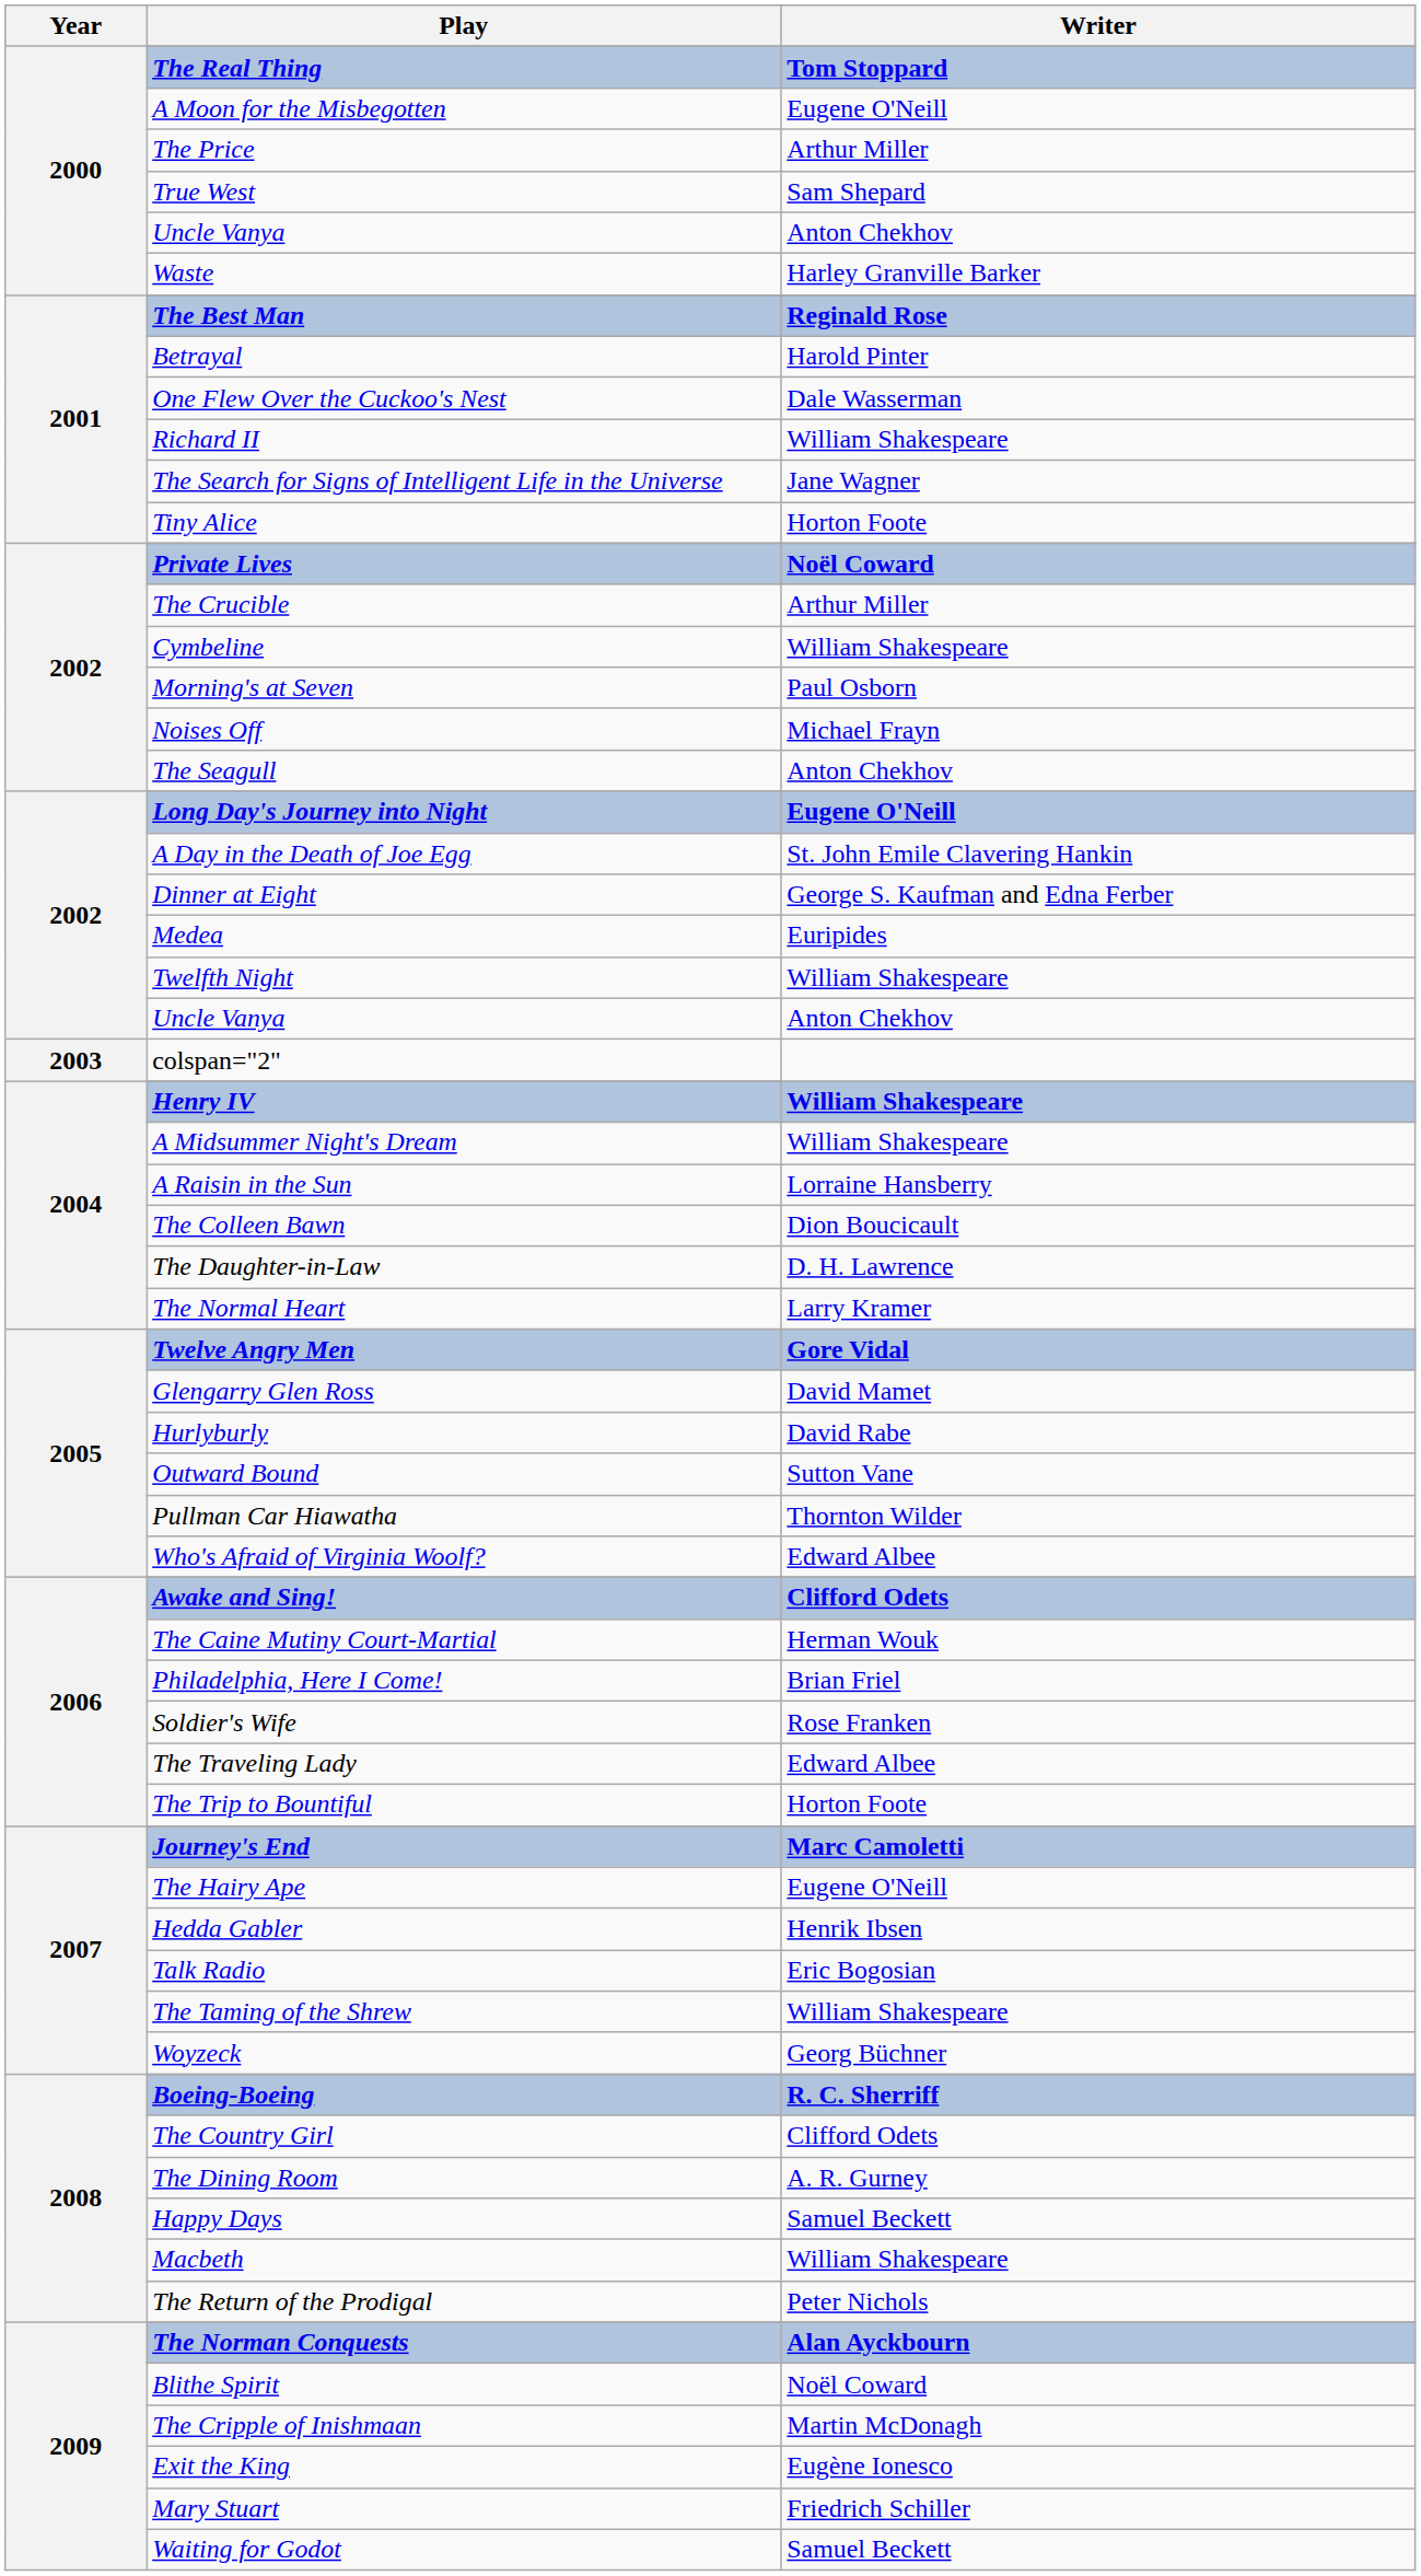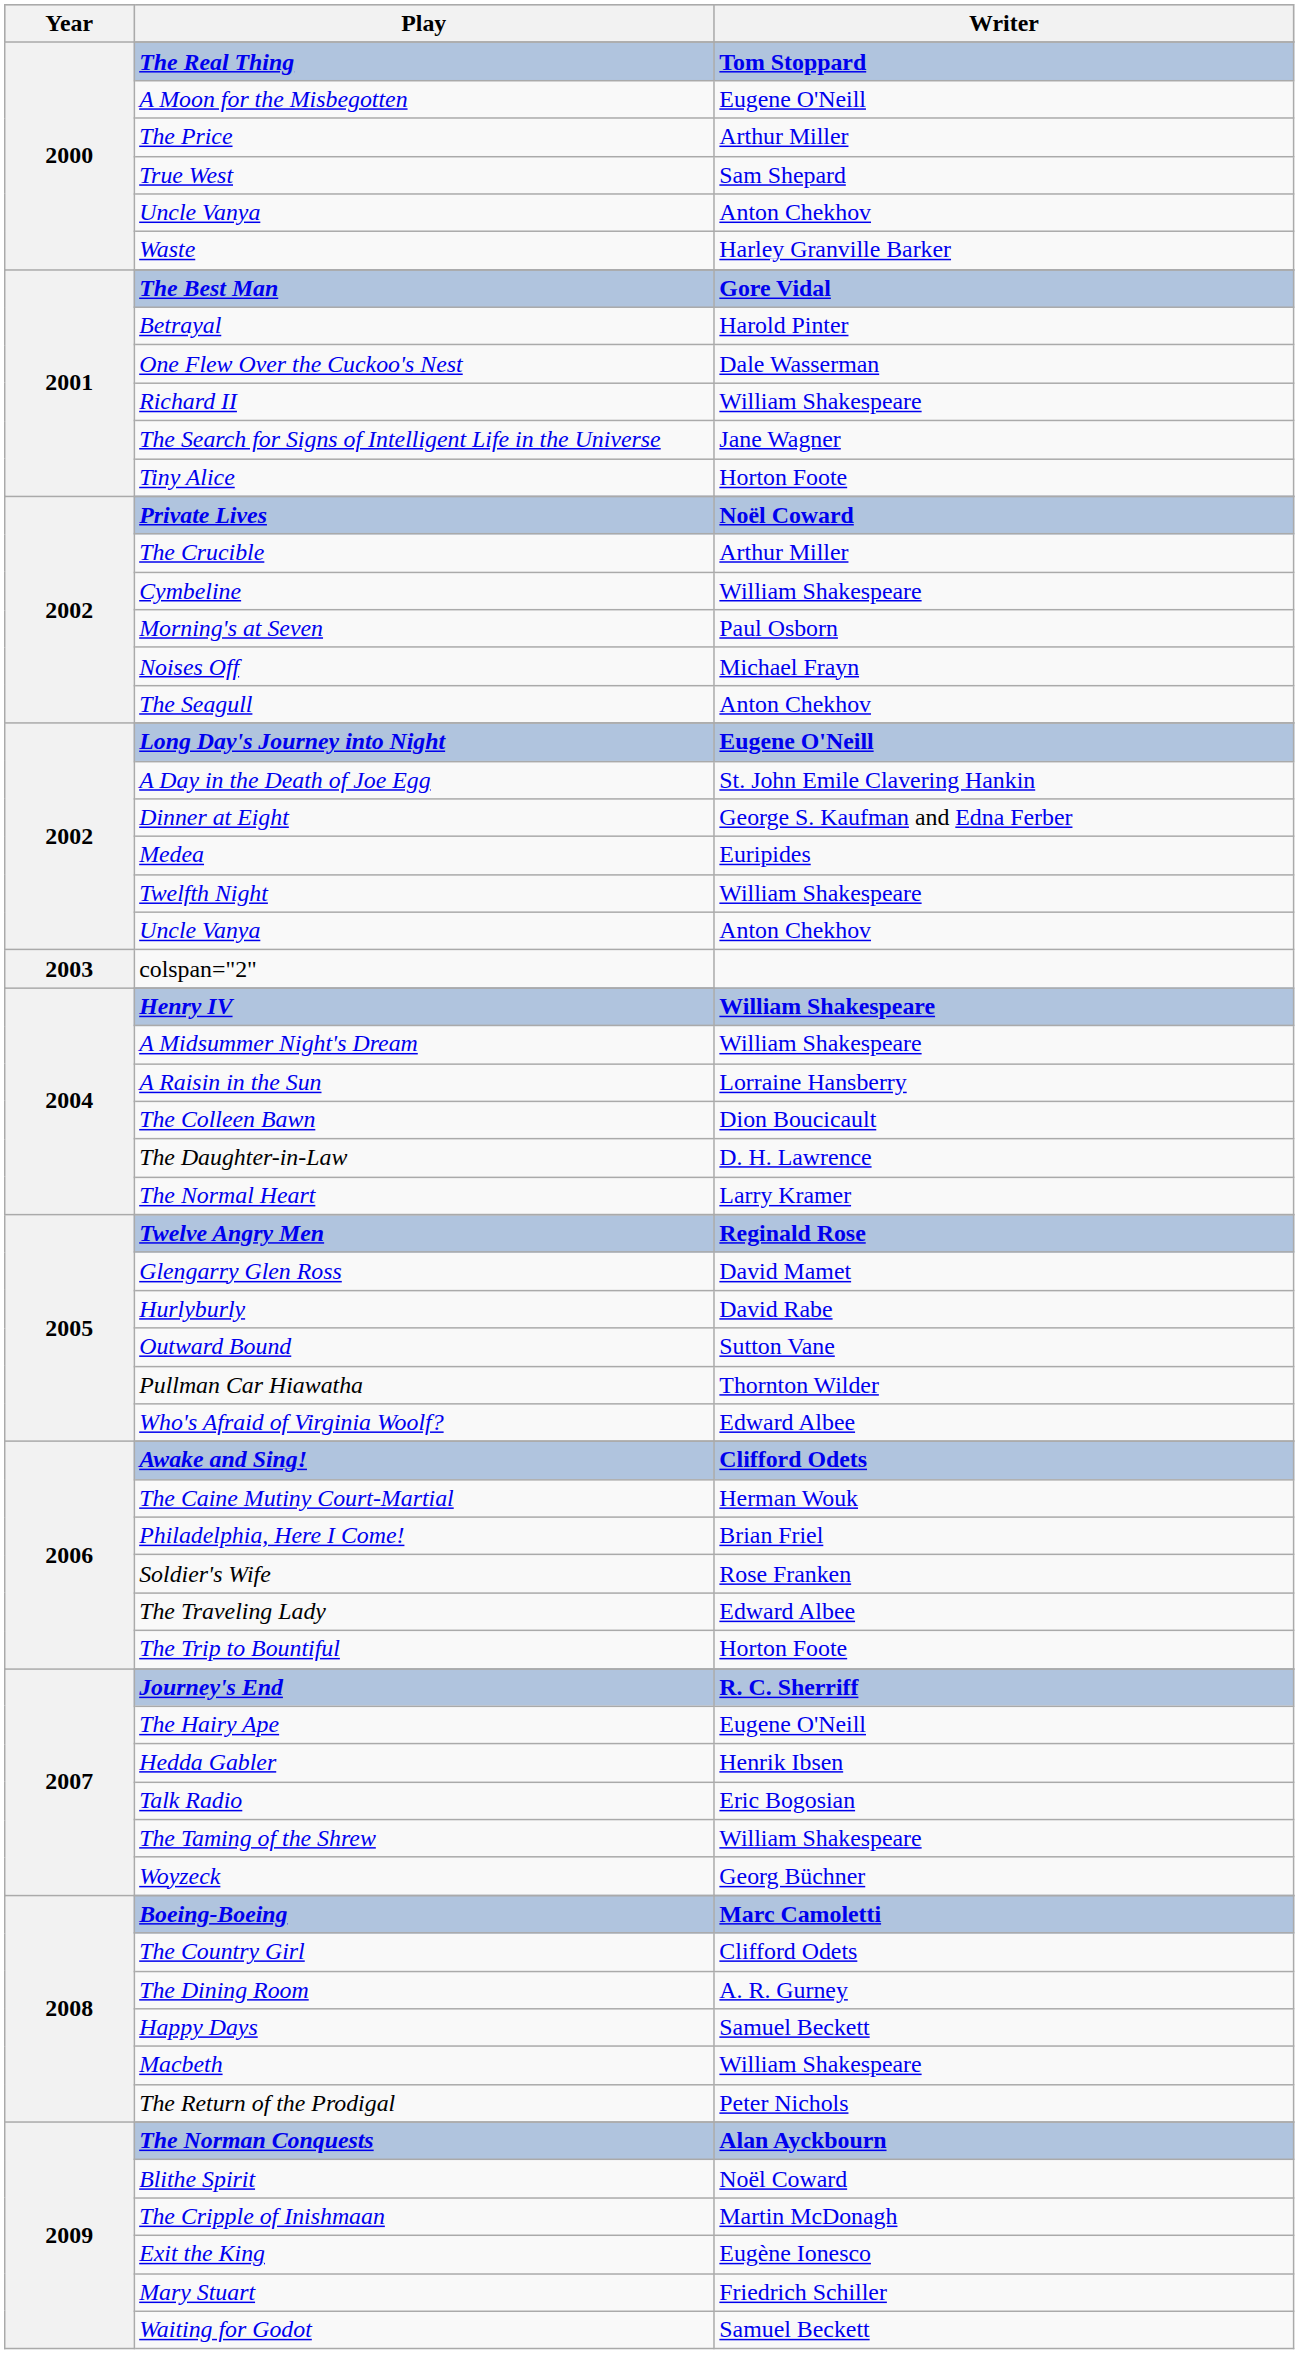The Best Man | Writer: Reginald Rose -> Gore Vidal
Twelve Angry Men | Writer: Gore Vidal -> Reginald Rose
Journey's End | Writer: Marc Camoletti -> R. C. Sherriff
Boeing-Boeing | Writer: R. C. Sherriff -> Marc Camoletti
